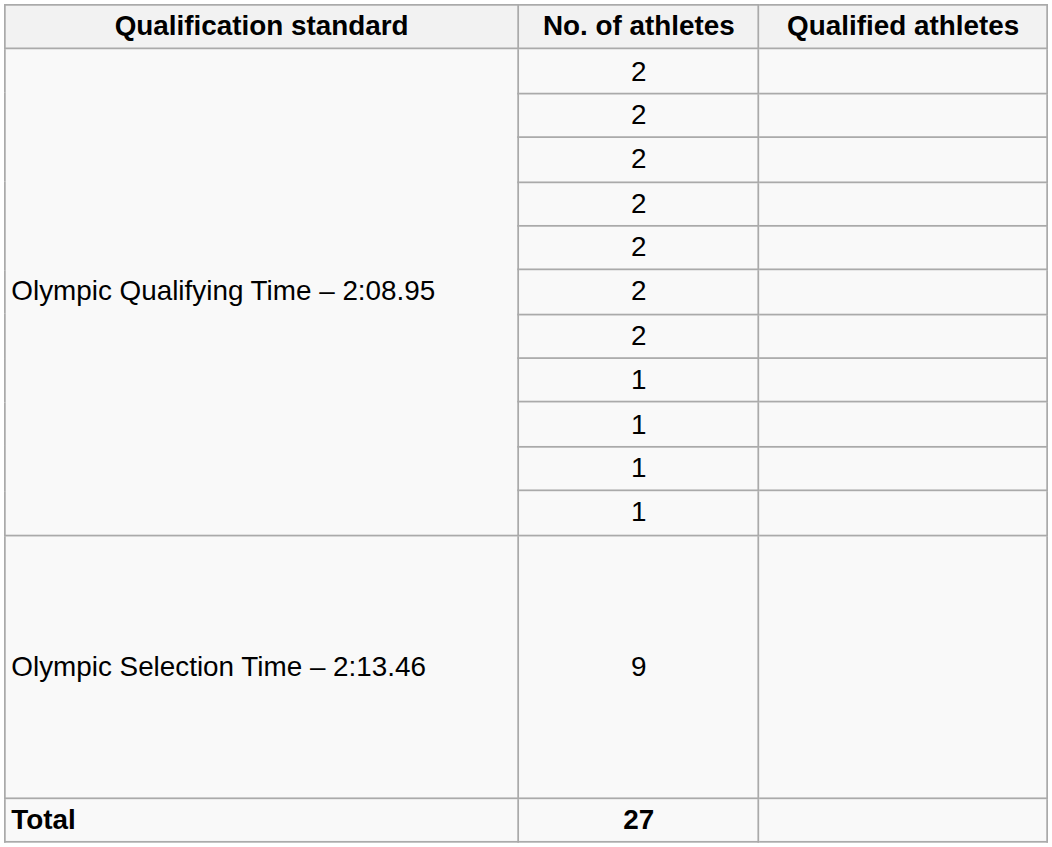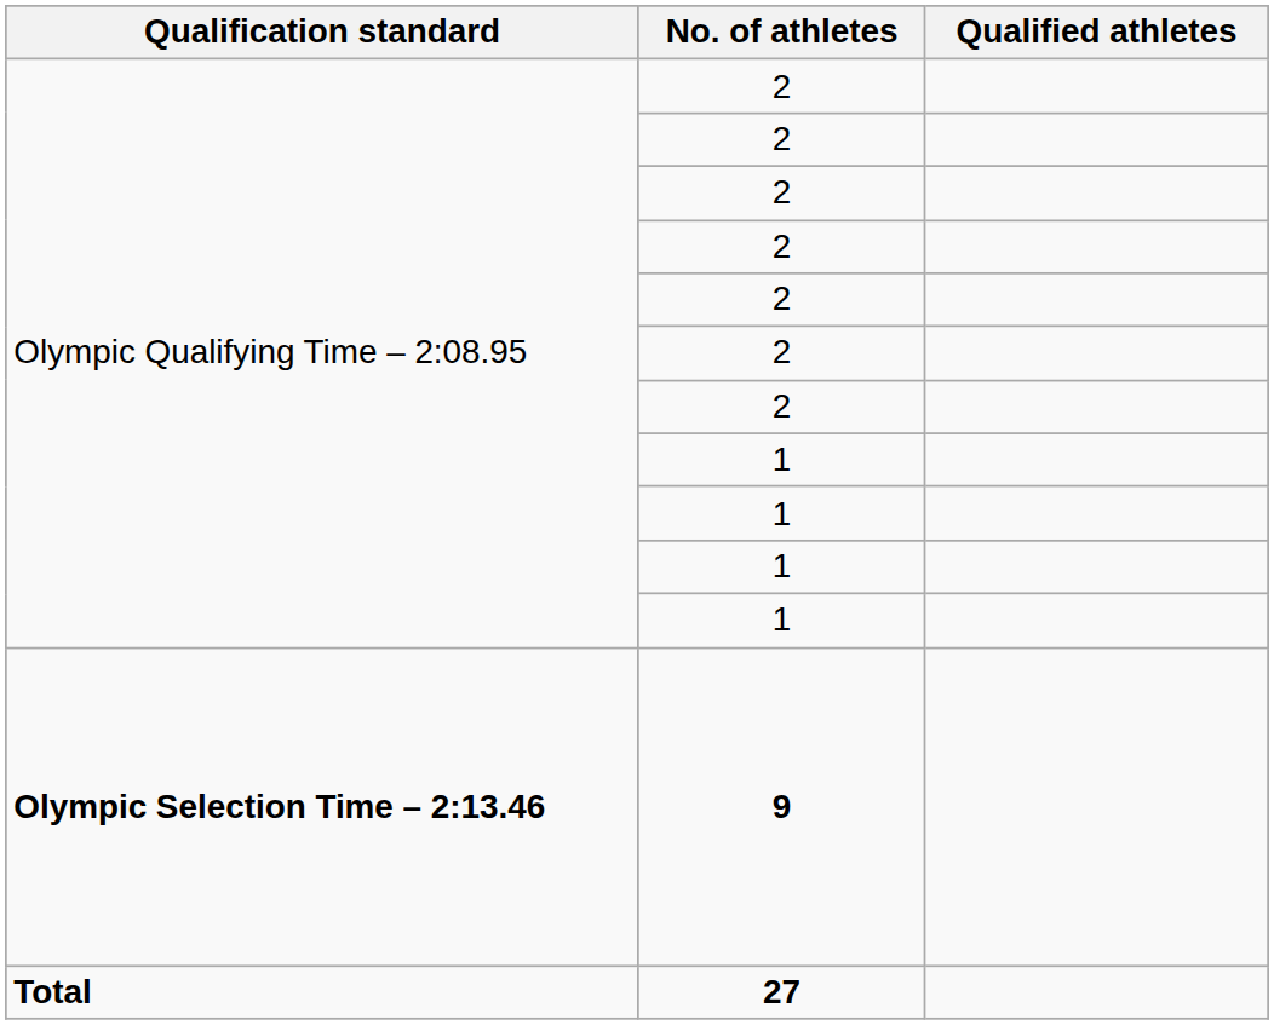9 | Qualification standard: normal -> bold
9 | No. of athletes: normal -> bold
